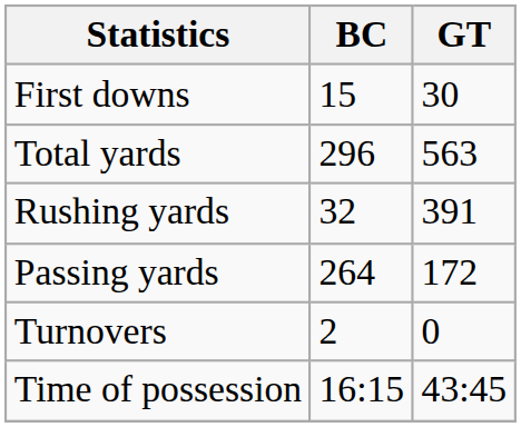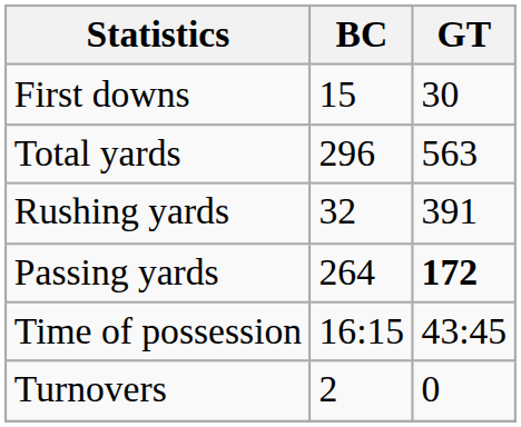Passing yards | GT: normal -> bold
rows swapped: Turnovers <-> Time of possession
